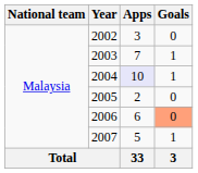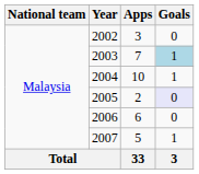2003 | Goals: no background -> lightblue background
2004 | Apps: lavender background -> no background
2005 | Goals: no background -> lavender background
2006 | Goals: lightsalmon background -> no background
